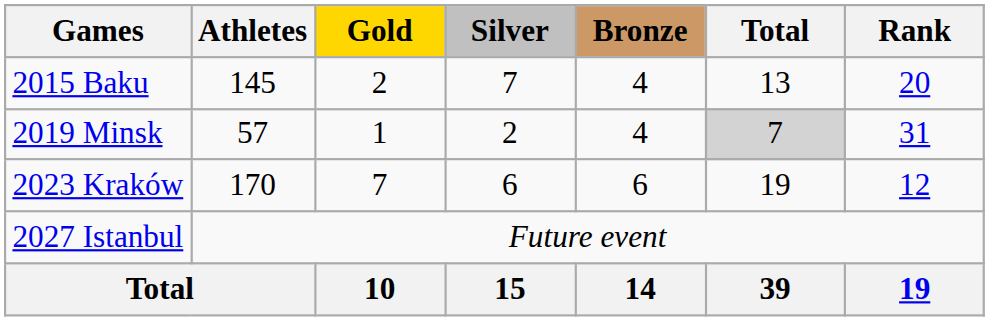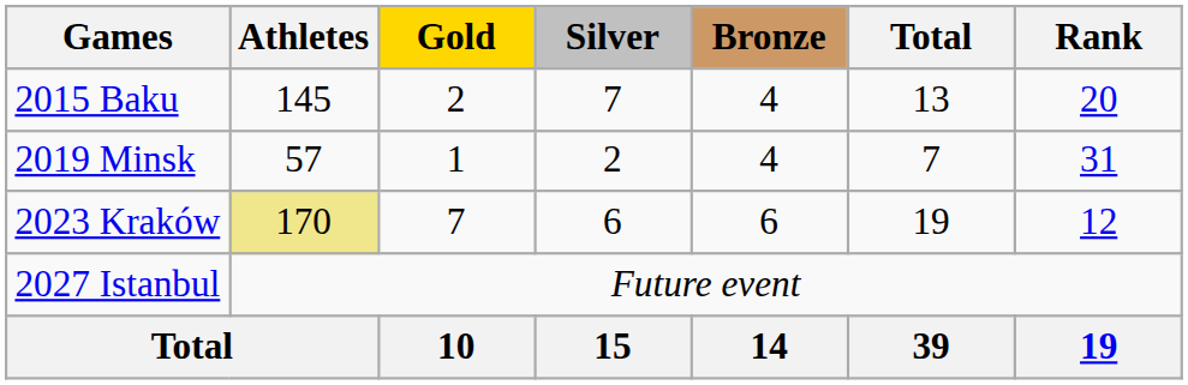2019 Minsk | Total: lightgrey background -> no background
2023 Kraków | Athletes: no background -> khaki background
